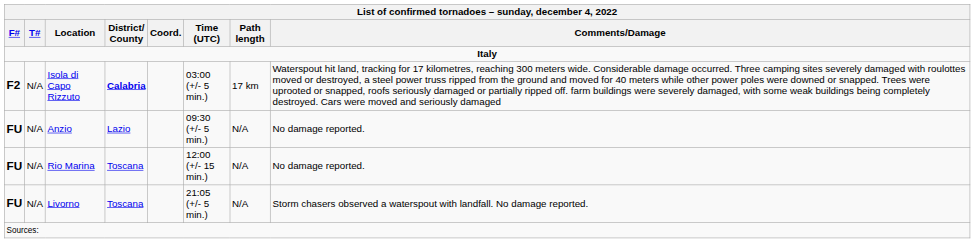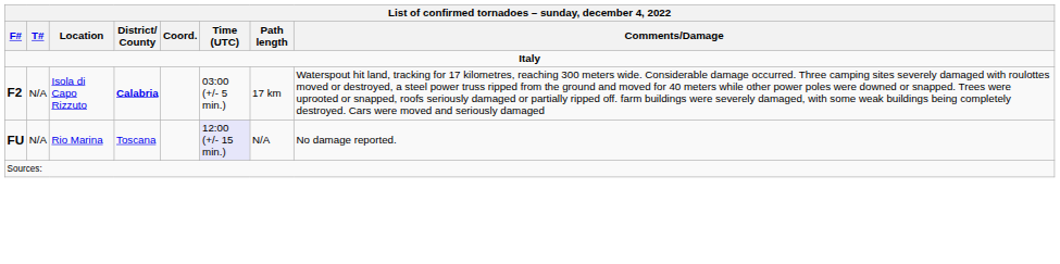- row: FU | N/A | Anzio | Lazio | 09:30 (+/- 5 min.) | N/A | No damage reported.
Rio Marina | Time (UTC): no background -> lavender background
- row: FU | N/A | Livorno | Toscana | 21:05 (+/- 5 min.) | N/A | Storm chasers observed a waterspout with landfall. No damage reported.
